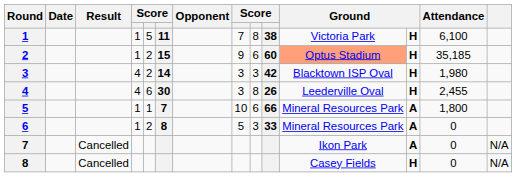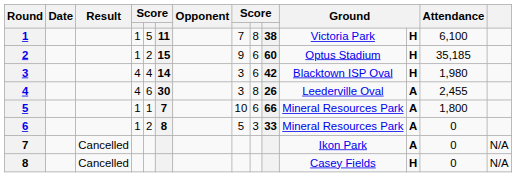row 4 | column 11: lightsalmon background -> no background
row 5 | column 5: 2 -> 4
row 5 | column 9: 3 -> 6
row 6 | column 12: H -> A
